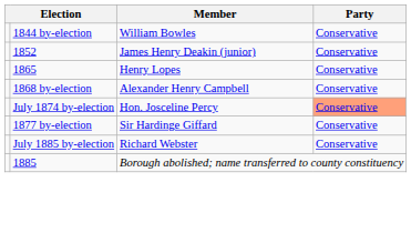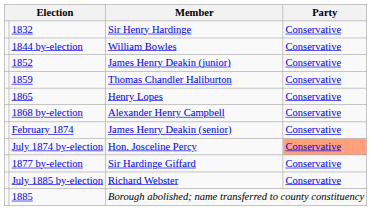+ row: 1832 | Sir Henry Hardinge | Conservative
+ row: 1859 | Thomas Chandler Haliburton | Conservative
+ row: February 1874 | James Henry Deakin (senior) | Conservative
